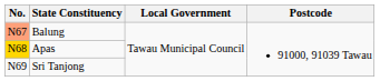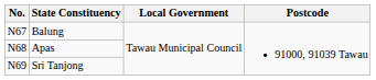Balung | No.: lightsalmon background -> no background
Apas | No.: gold background -> no background
